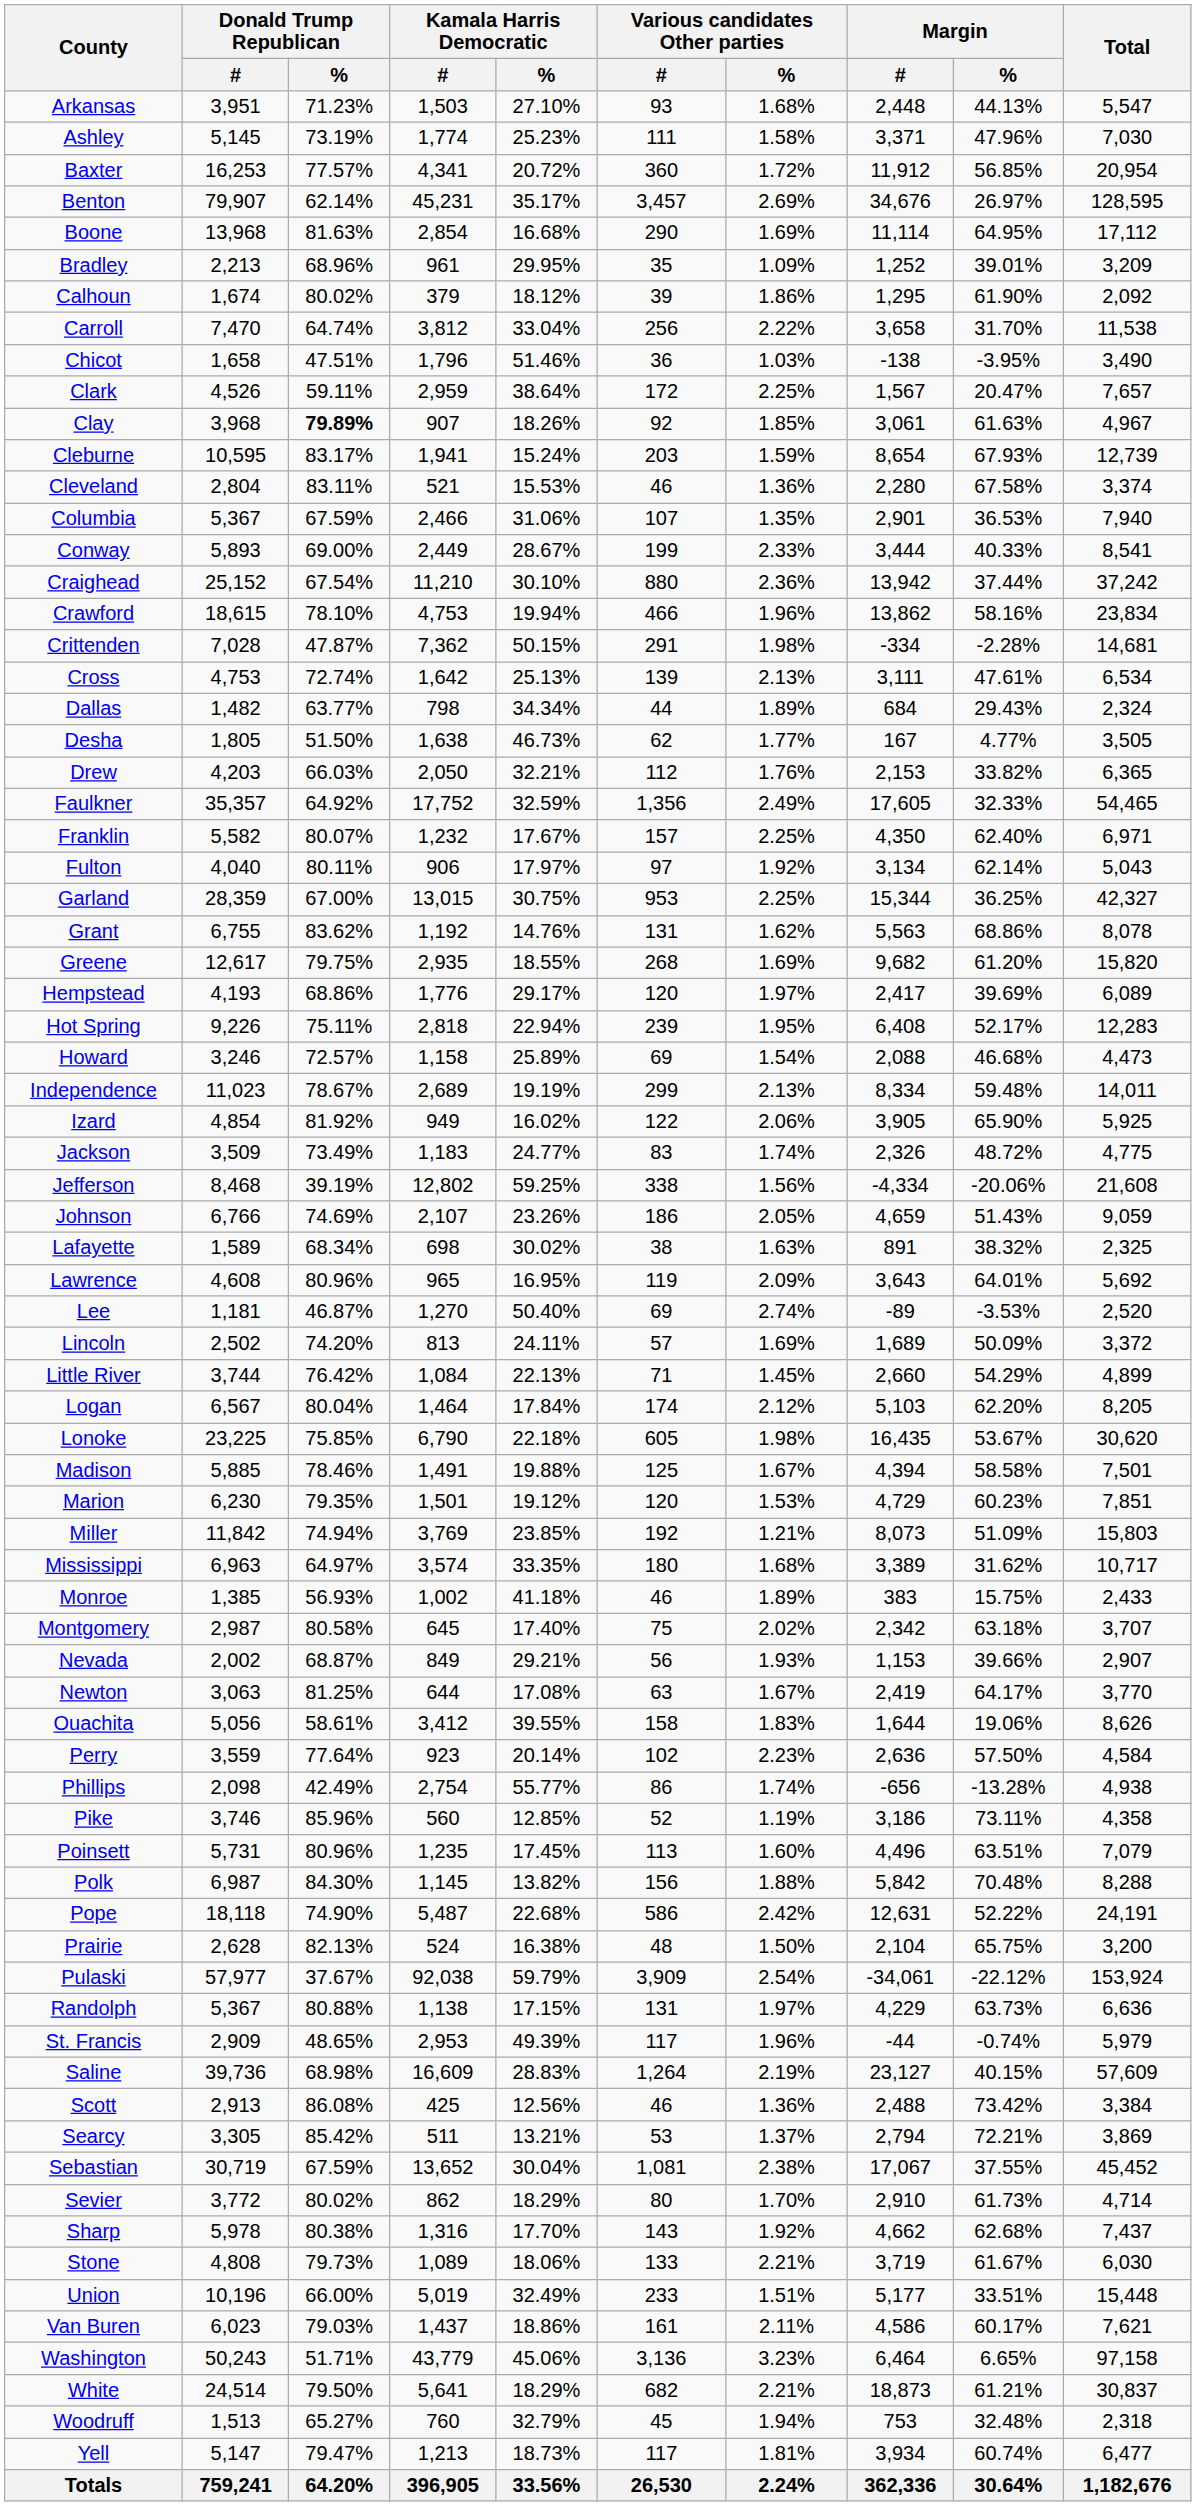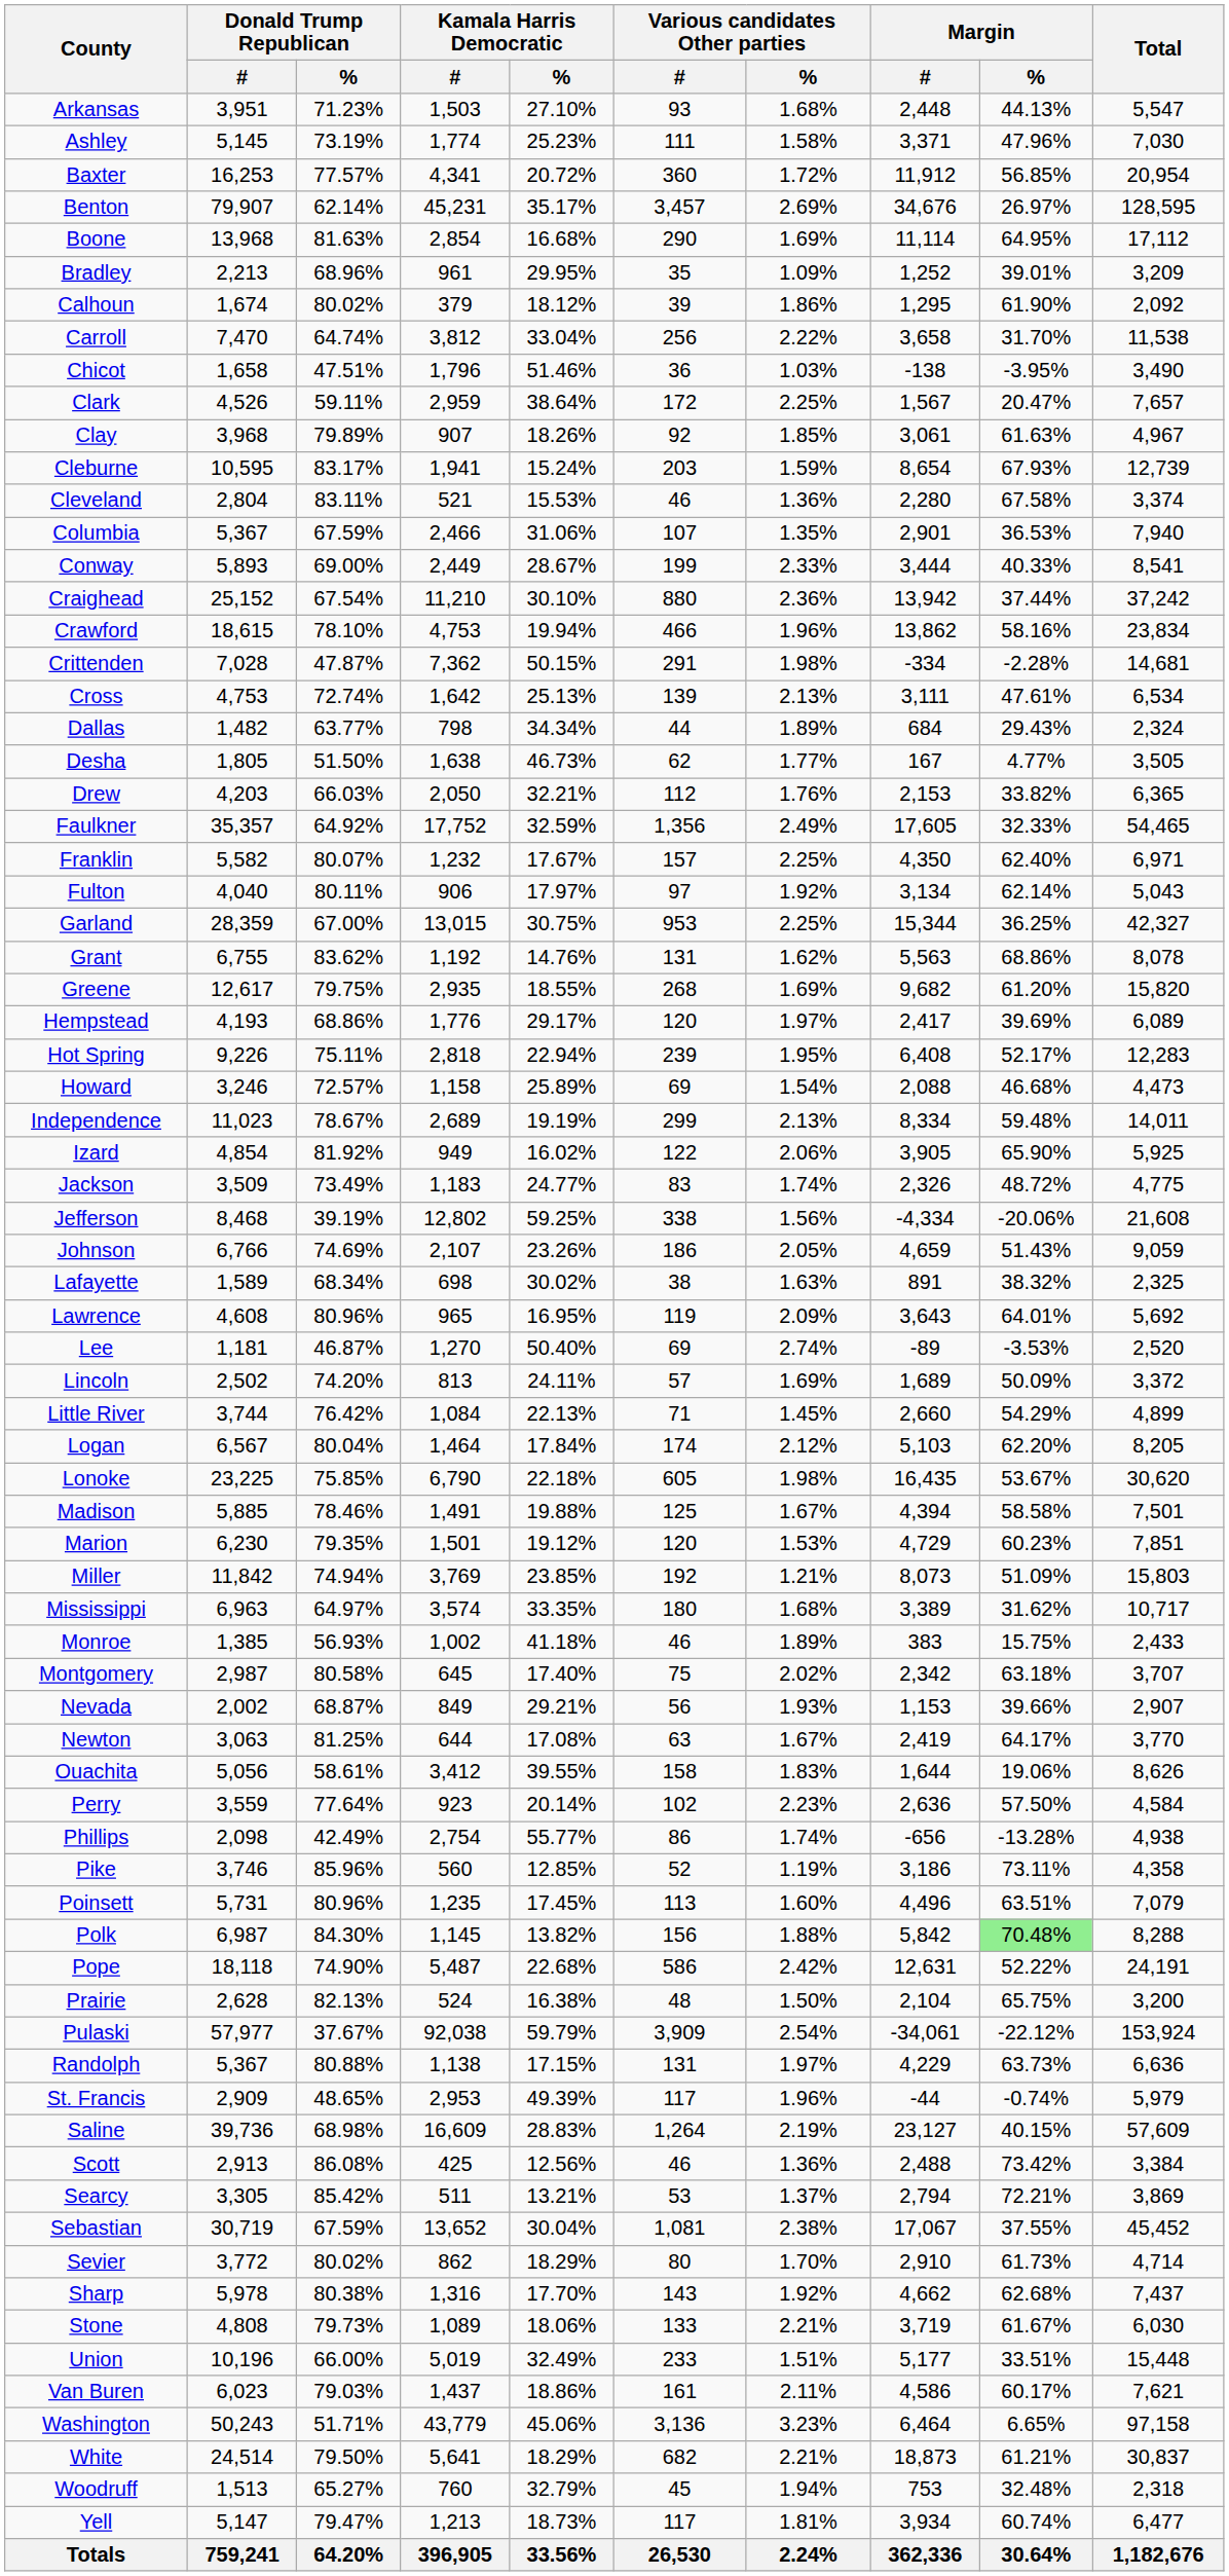Clay | Donald Trump Republican / %: bold -> normal
Polk | Margin / %: no background -> lightgreen background
